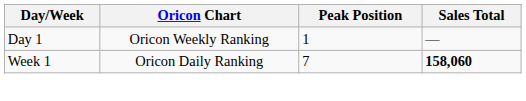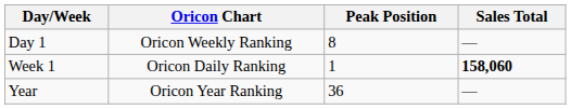Day 1 | Peak Position: 1 -> 8
Week 1 | Peak Position: 7 -> 1
+ row: Year | Oricon Year Ranking | 36 | —
